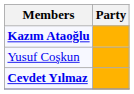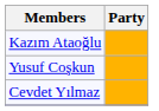Kazım Ataoğlu | Members: bold -> normal
Cevdet Yılmaz | Members: bold -> normal
